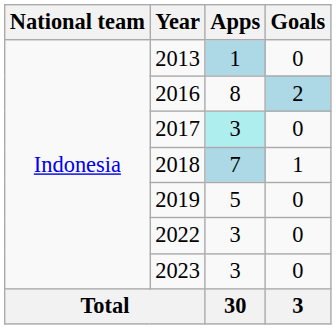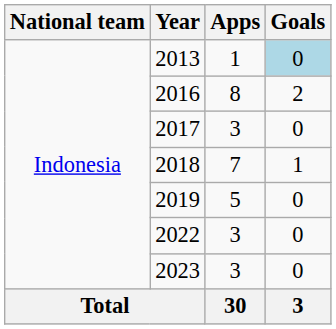2013 | Apps: lightblue background -> no background
2013 | Goals: no background -> lightblue background
2016 | Goals: lightblue background -> no background
2017 | Apps: paleturquoise background -> no background
2018 | Apps: lightblue background -> no background
